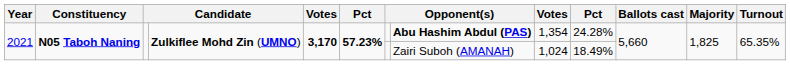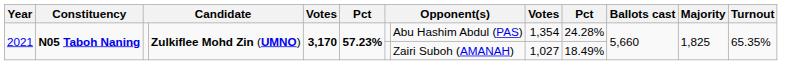row 2 | column 8: bold -> normal
row 3 | column 9: 1,024 -> 1,027
